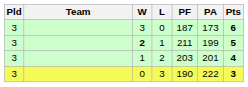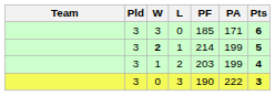columns swapped: Team <-> Pld
row 2 | PF: 187 -> 185
row 2 | PA: 173 -> 171
row 3 | PF: 211 -> 214
row 4 | PA: 201 -> 199
